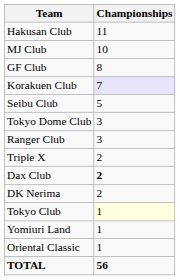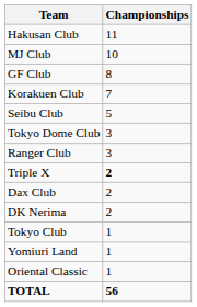Korakuen Club | Championships: lavender background -> no background
Triple X | Championships: normal -> bold
Dax Club | Championships: bold -> normal
Tokyo Club | Championships: lightyellow background -> no background
